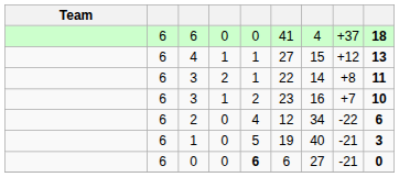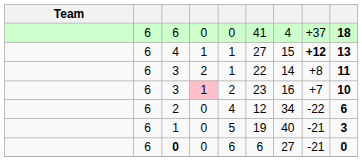row 3 | column 8: normal -> bold
row 5 | column 4: no background -> pink background
row 8 | column 3: normal -> bold
row 8 | column 5: bold -> normal
